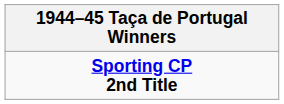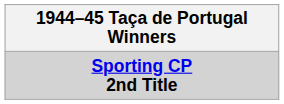row 2 | column 1: no background -> lightgrey background
